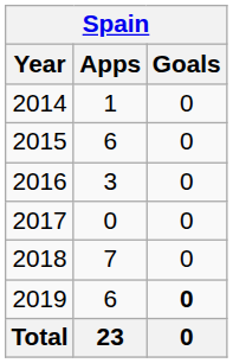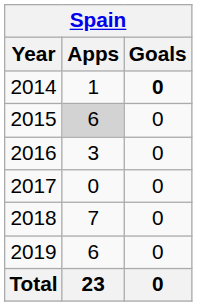2014 | Goals: normal -> bold
2015 | Apps: no background -> lightgrey background
2019 | Goals: bold -> normal
